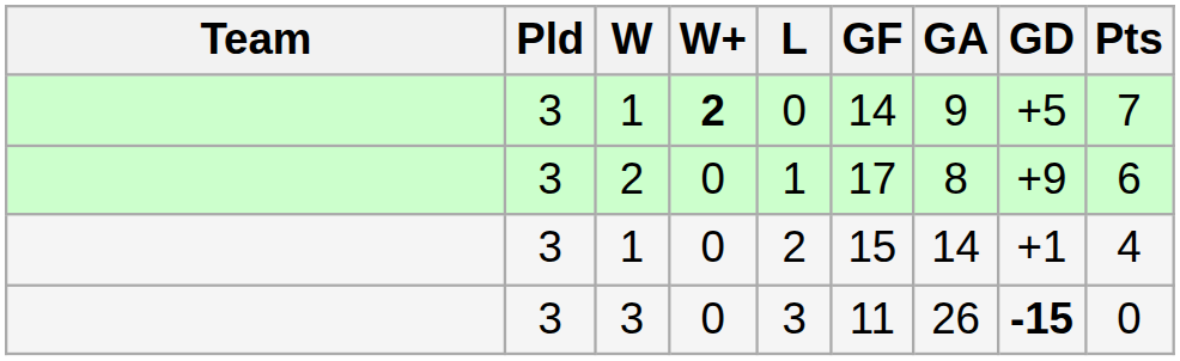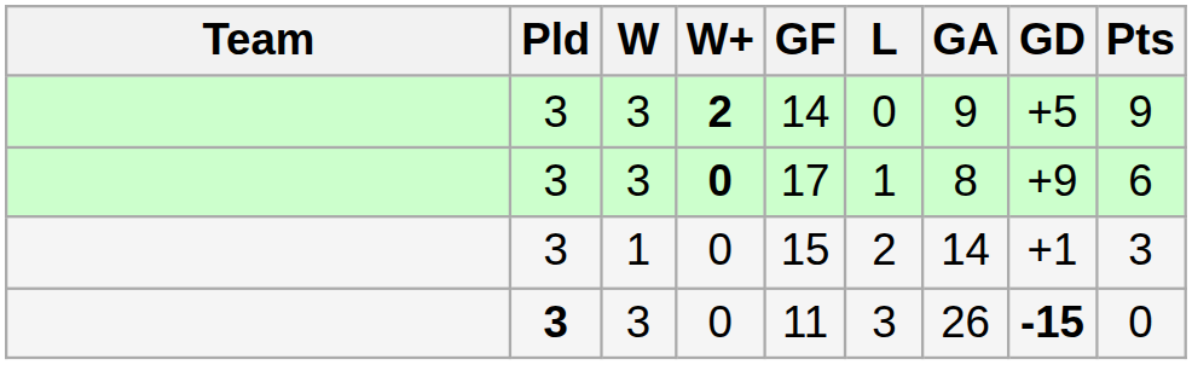columns swapped: L <-> GF
row 2 | W: 1 -> 3
row 2 | Pts: 7 -> 9
row 3 | W: 2 -> 3
row 3 | W+: normal -> bold
row 4 | Pts: 4 -> 3
row 5 | Pld: normal -> bold
